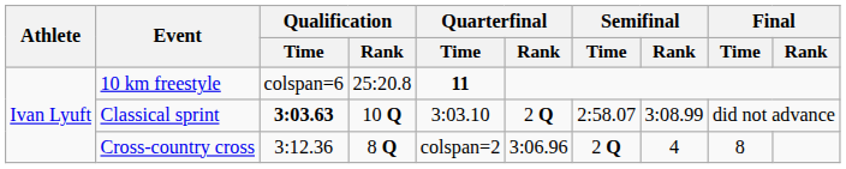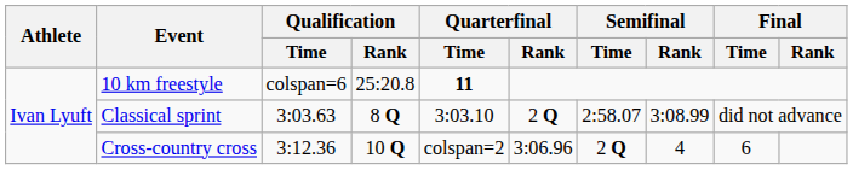Classical sprint | Qualification / Time: bold -> normal
Classical sprint | Qualification / Rank: 10 Q -> 8 Q
Cross-country cross | Qualification / Rank: 8 Q -> 10 Q
Cross-country cross | Final / Time: 8 -> 6
